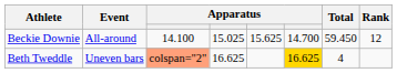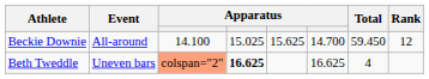Beth Tweddle | column 4: normal -> bold
Beth Tweddle | column 6: gold background -> no background
